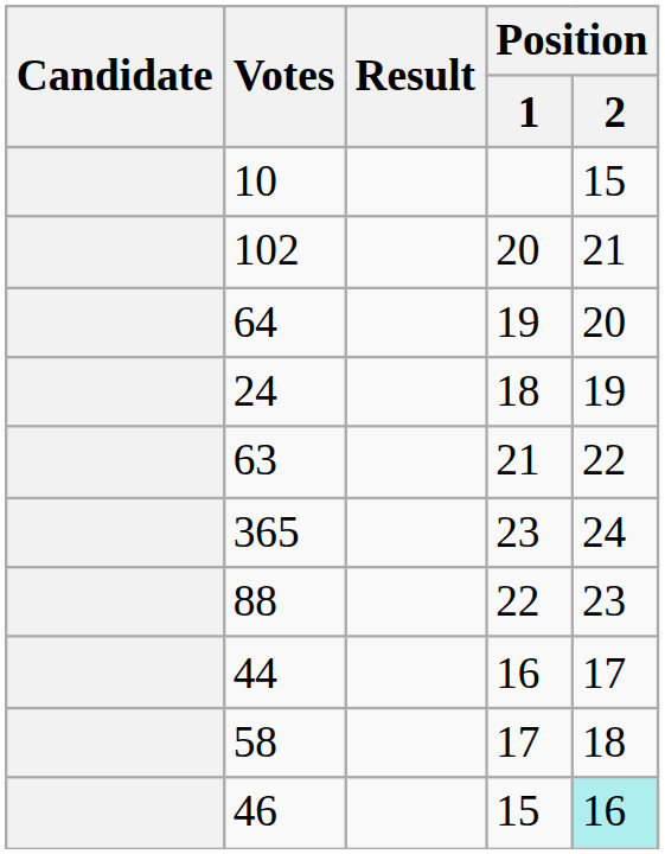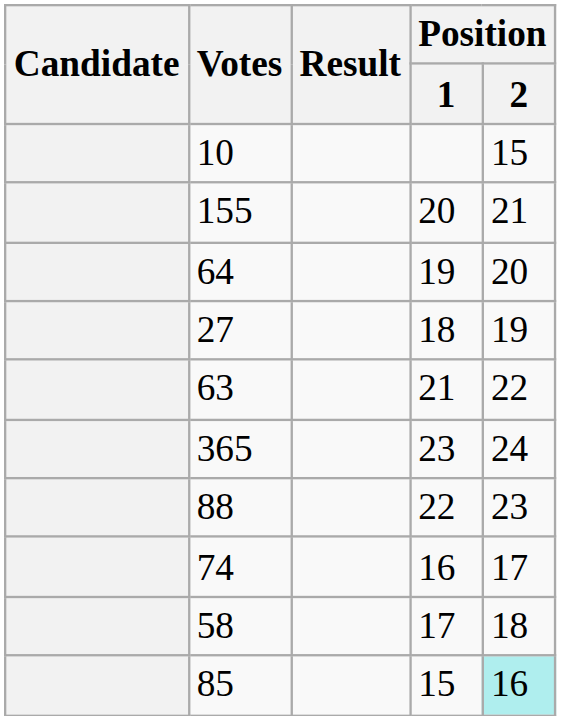row 4 | Votes: 102 -> 155
row 6 | Votes: 24 -> 27
row 10 | Votes: 44 -> 74
row 12 | Votes: 46 -> 85
